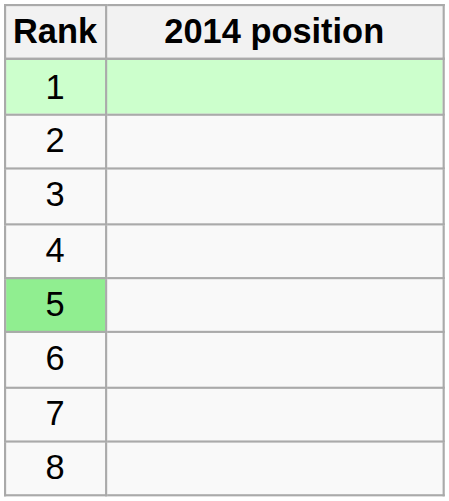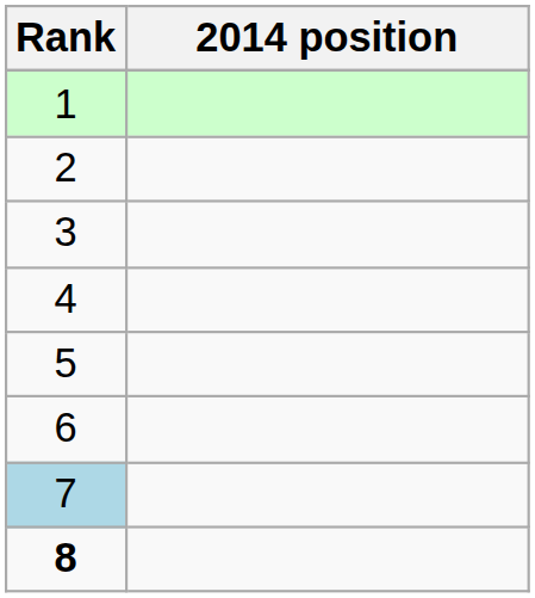5 | Rank: lightgreen background -> no background
7 | Rank: no background -> lightblue background
8 | Rank: normal -> bold
